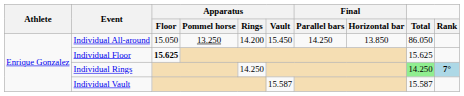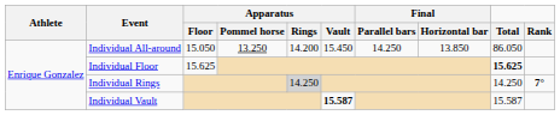Individual Floor | Apparatus / Floor: bold -> normal
Individual Floor | Total: normal -> bold
Individual Rings | Apparatus / Rings: no background -> lightgrey background
Individual Rings | Total: lightgreen background -> no background
Individual Rings | Rank: lightblue background -> no background
Individual Vault | Apparatus / Vault: normal -> bold
